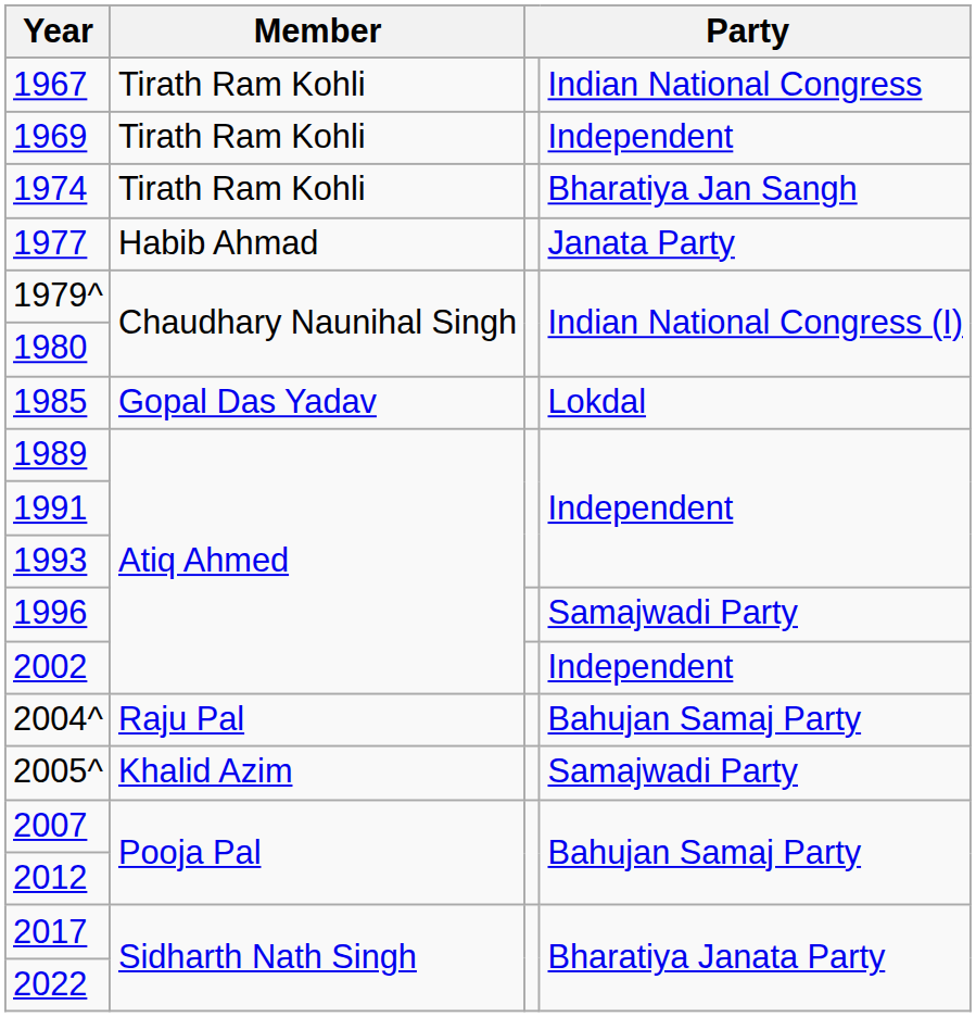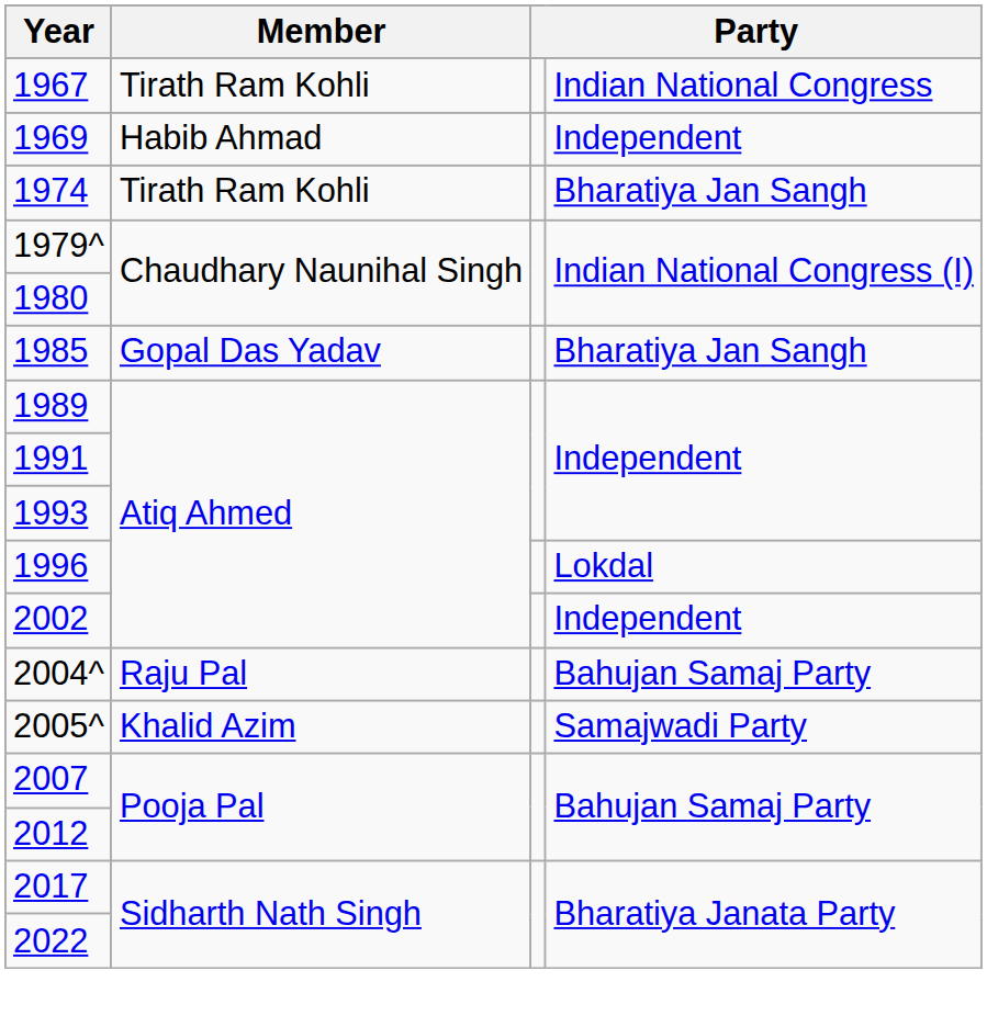1969 | Member: Tirath Ram Kohli -> Habib Ahmad
- row: 1977 | Habib Ahmad | Janata Party
1985 | column 4: Lokdal -> Bharatiya Jan Sangh
1996 | column 4: Samajwadi Party -> Lokdal
